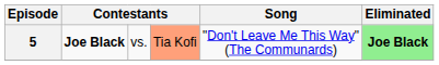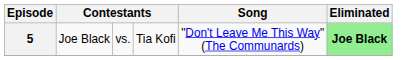5 | column 2: bold -> normal
5 | column 4: lightsalmon background -> no background
